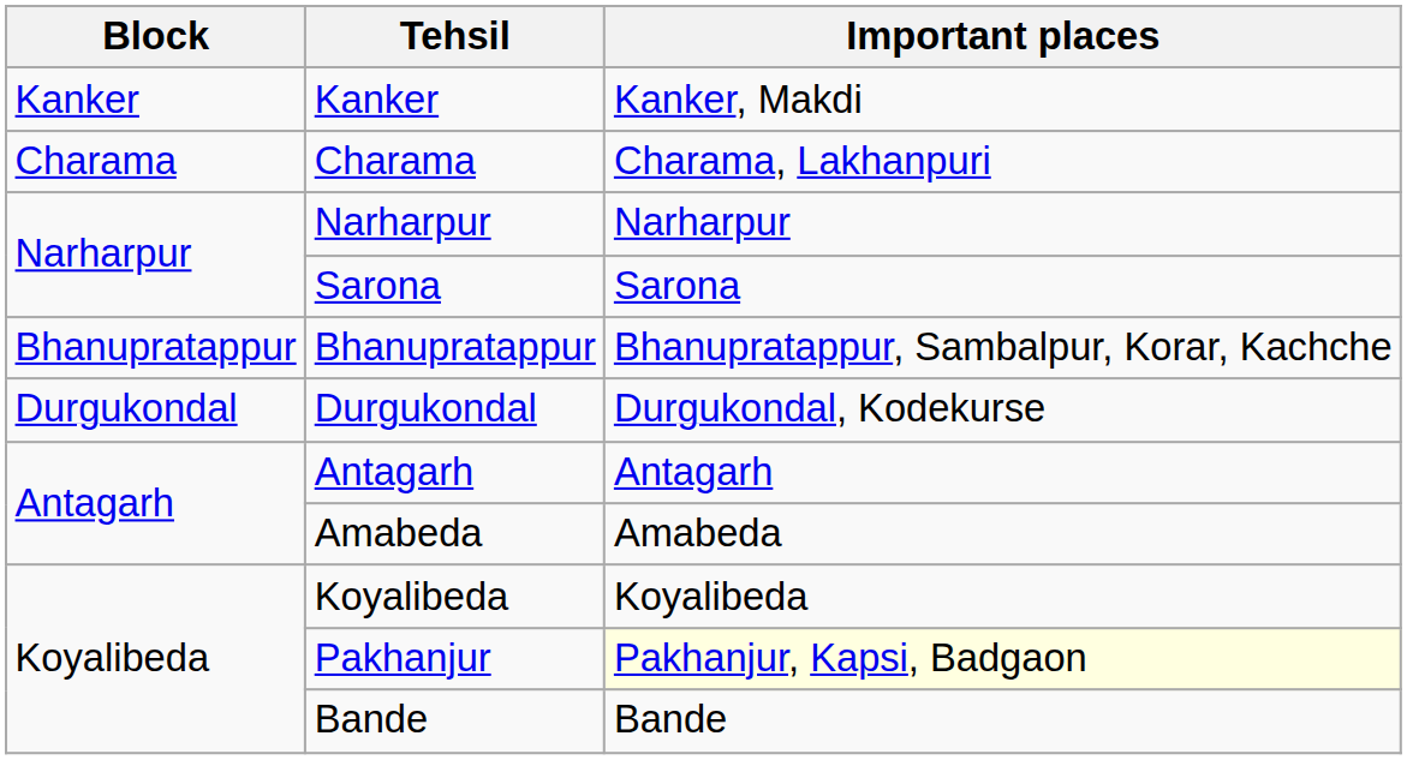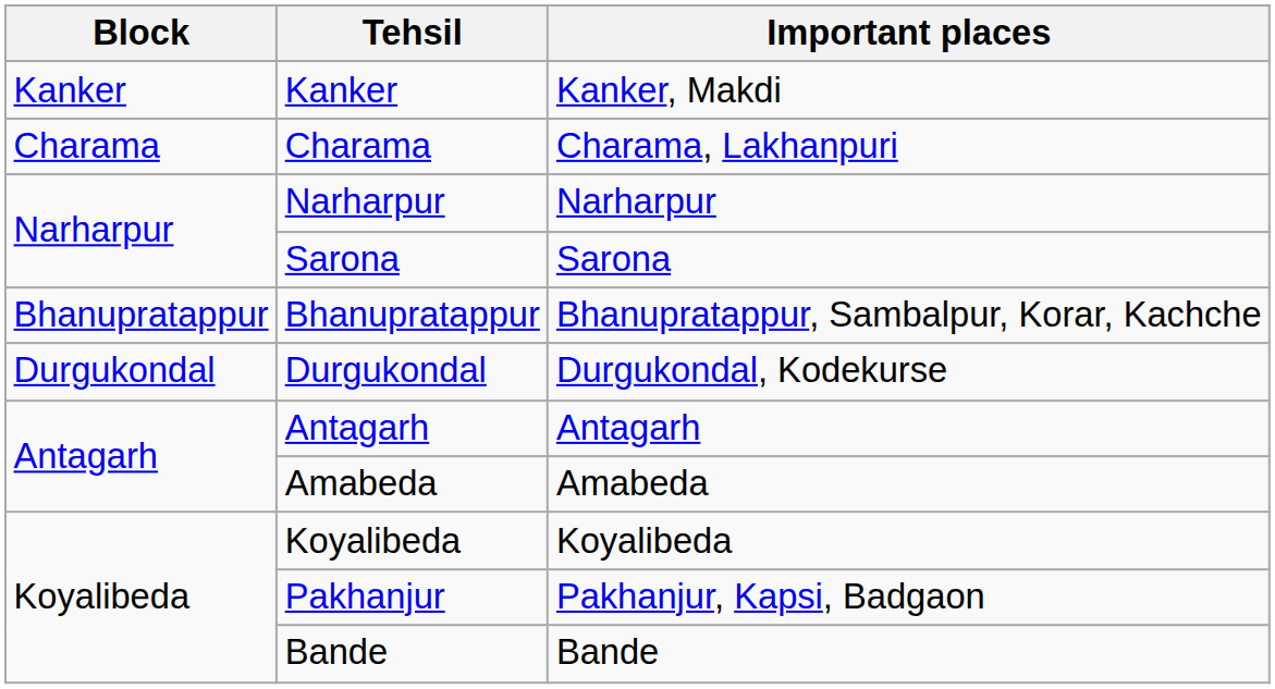Pakhanjur | Important places: lightyellow background -> no background
